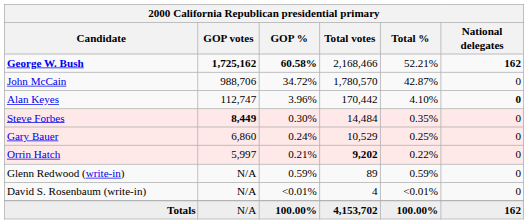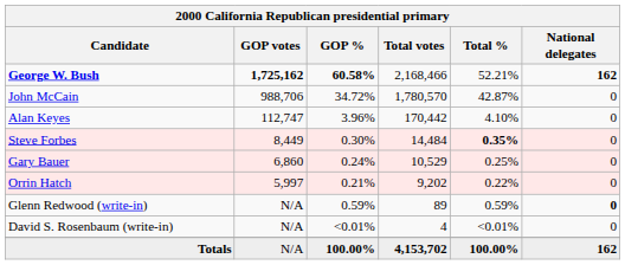Alan Keyes | National delegates: bold -> normal
Steve Forbes | GOP votes: bold -> normal
Steve Forbes | Total %: normal -> bold
Orrin Hatch | Total votes: bold -> normal
Glenn Redwood (write-in) | National delegates: normal -> bold
